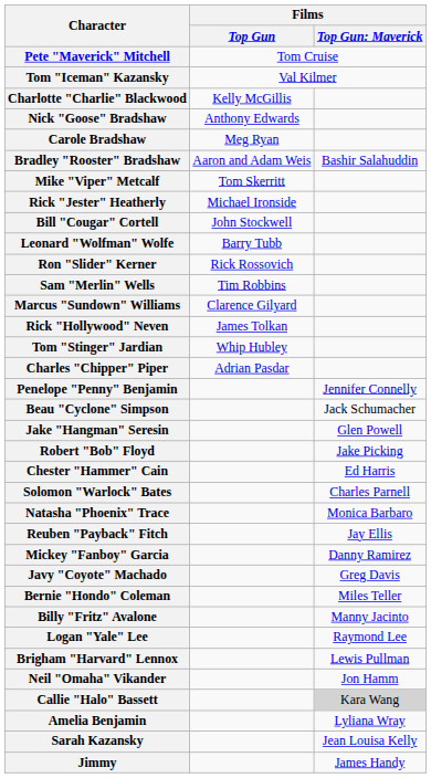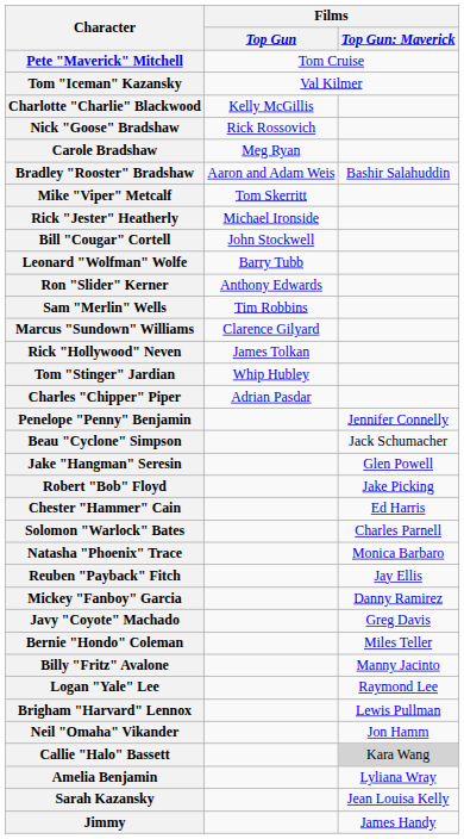Nick "Goose" Bradshaw | Films / Top Gun: Anthony Edwards -> Rick Rossovich
Ron "Slider" Kerner | Films / Top Gun: Rick Rossovich -> Anthony Edwards
